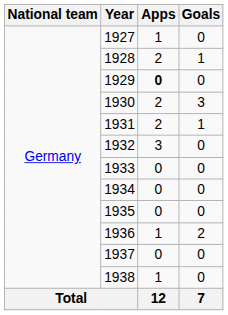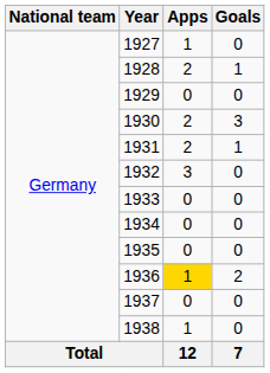1929 | Apps: bold -> normal
1936 | Apps: no background -> gold background
